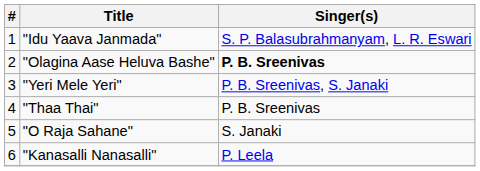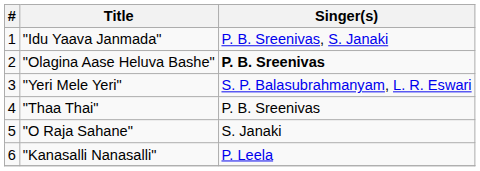"Idu Yaava Janmada" | Singer(s): S. P. Balasubrahmanyam, L. R. Eswari -> P. B. Sreenivas, S. Janaki
"Yeri Mele Yeri" | Singer(s): P. B. Sreenivas, S. Janaki -> S. P. Balasubrahmanyam, L. R. Eswari
